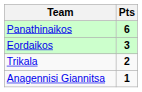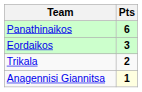Anagennisi Giannitsa | Pts: no background -> lightyellow background
